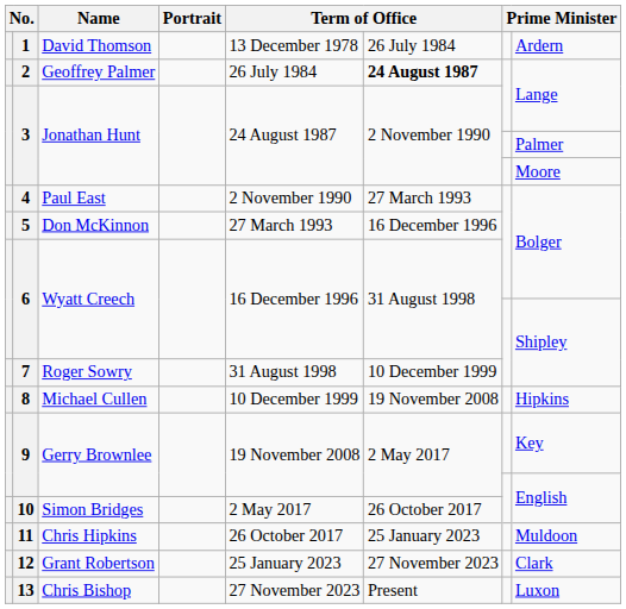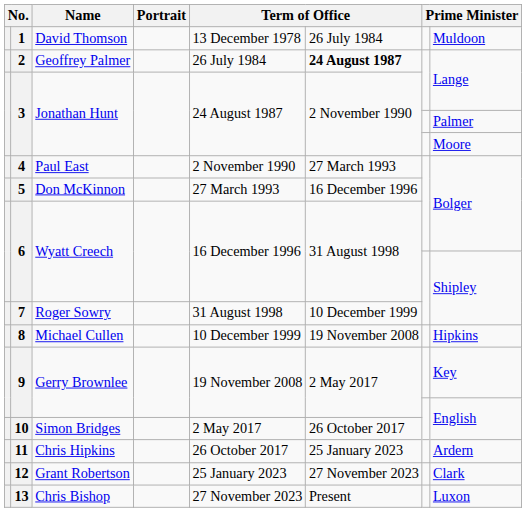1 | column 8: Ardern -> Muldoon
11 | column 8: Muldoon -> Ardern
